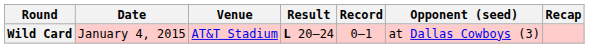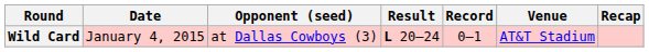columns swapped: Opponent (seed) <-> Venue
